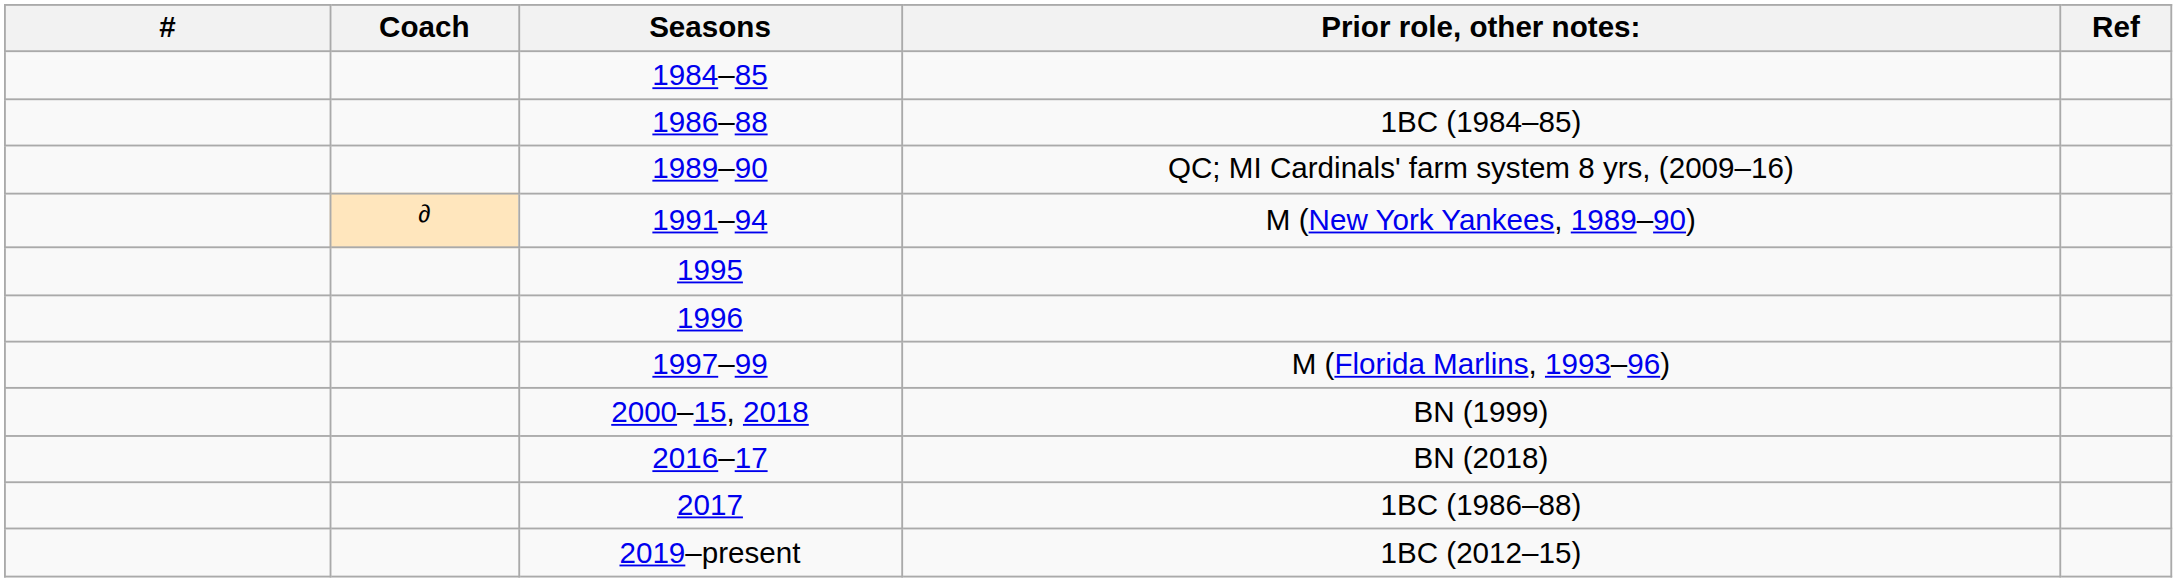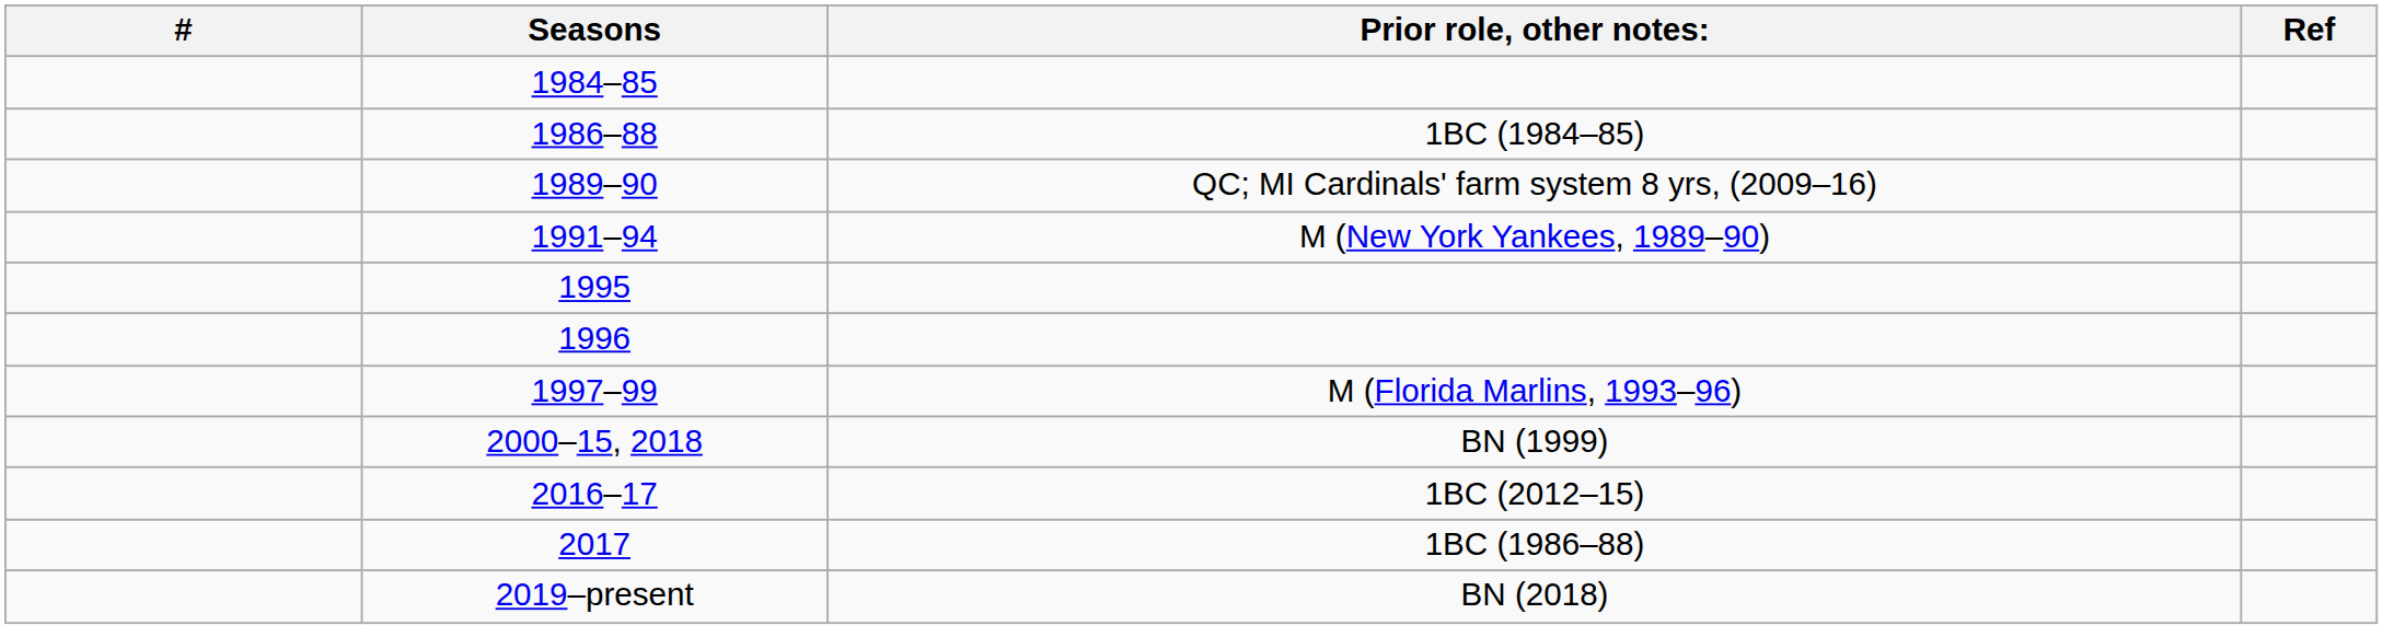- column: Coach | ∂
2016–17 | Prior role, other notes:: BN (2018) -> 1BC (2012–15)
2019–present | Prior role, other notes:: 1BC (2012–15) -> BN (2018)
